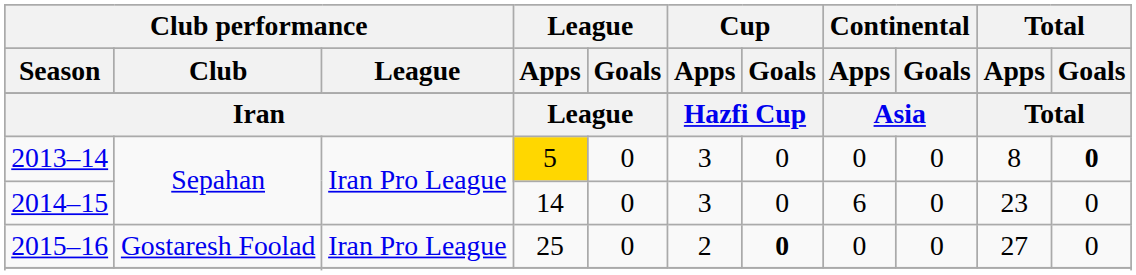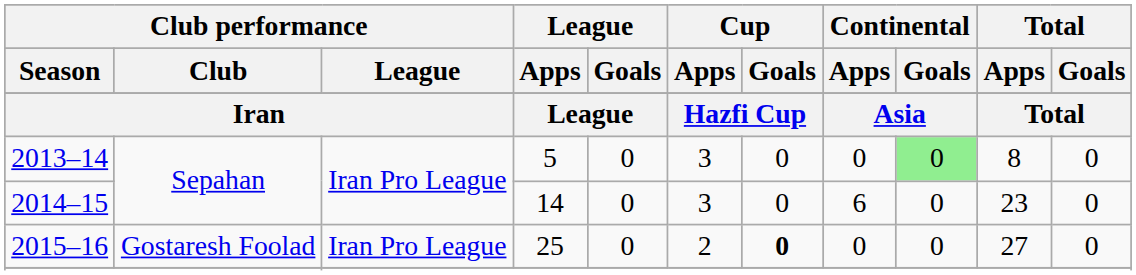2013–14 | League / Apps: gold background -> no background
2013–14 | Continental / Goals: no background -> lightgreen background
2013–14 | Total / Goals: bold -> normal
